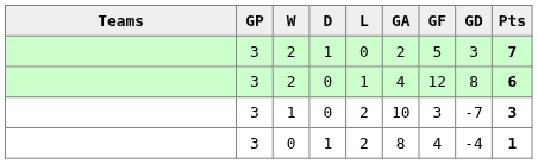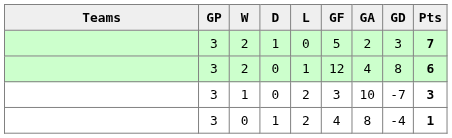columns swapped: GF <-> GA
